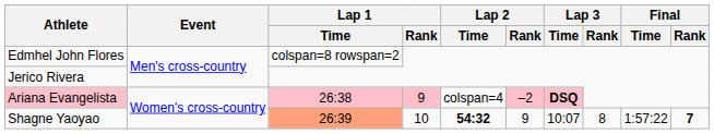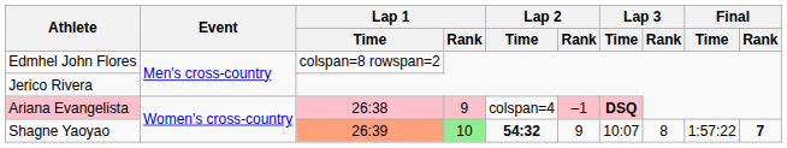Ariana Evangelista | Lap 2 / Rank: –2 -> –1
Shagne Yaoyao | Lap 1 / Rank: no background -> lightgreen background
